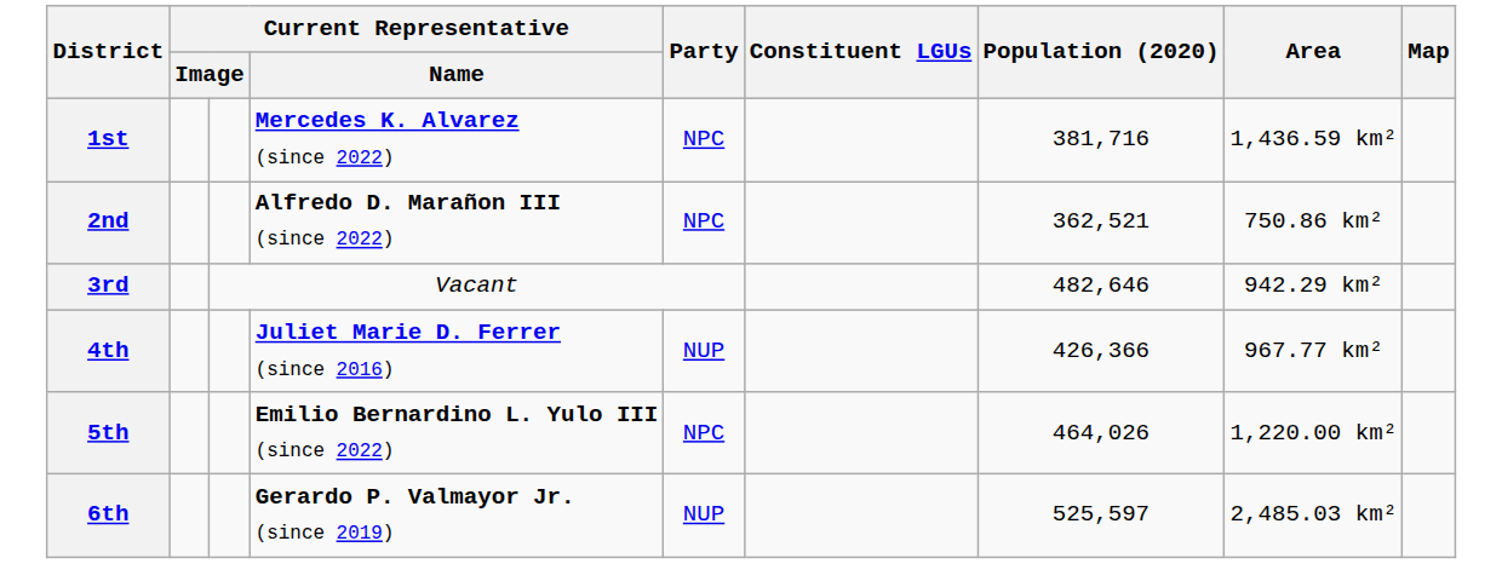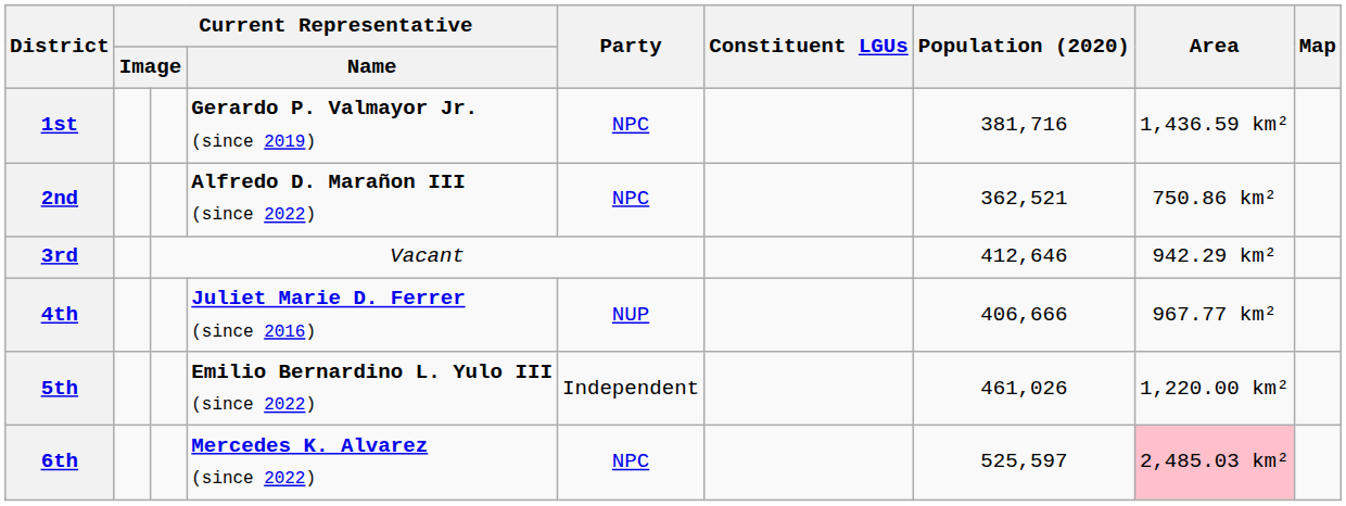1st | Current Representative / Name: Mercedes K. Alvarez (since 2022) -> Gerardo P. Valmayor Jr. (since 2019)
3rd | Population (2020): 482,646 -> 412,646
4th | Population (2020): 426,366 -> 406,666
5th | Party: NPC -> Independent
5th | Population (2020): 464,026 -> 461,026
6th | Current Representative / Name: Gerardo P. Valmayor Jr. (since 2019) -> Mercedes K. Alvarez (since 2022)
6th | Party: NUP -> NPC
6th | Area: no background -> pink background
